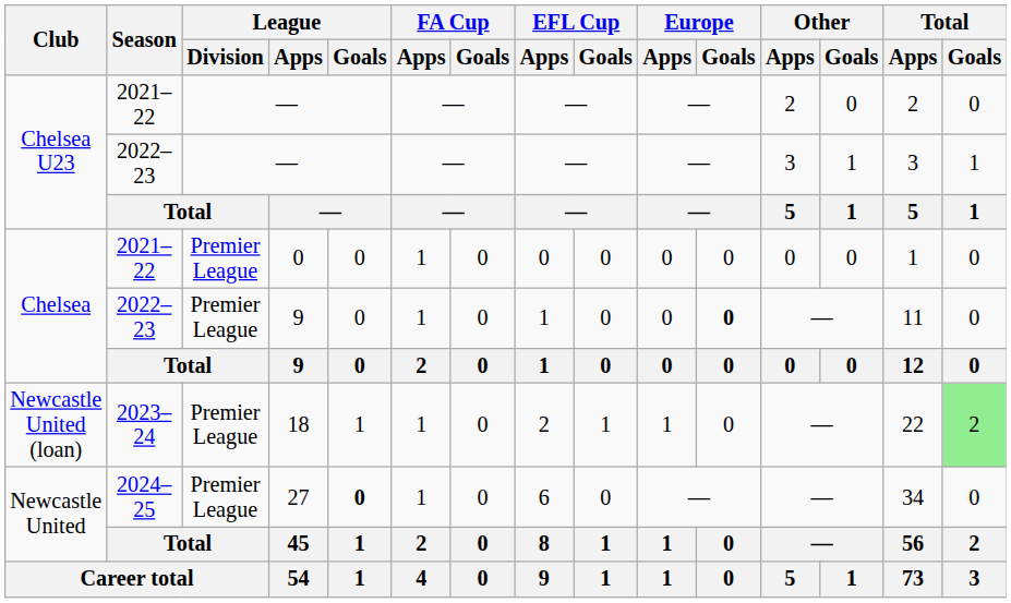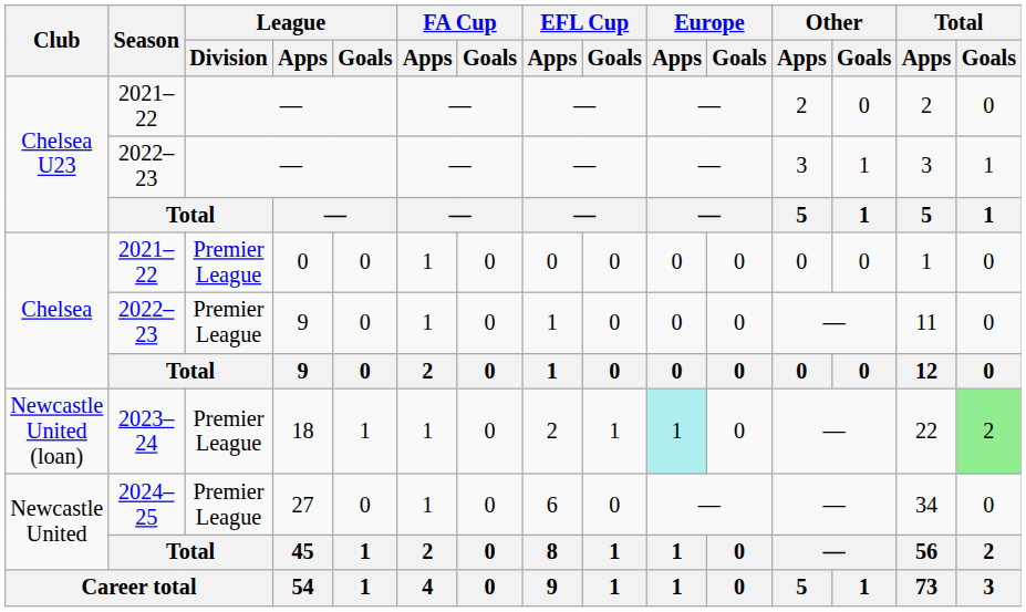2022–23 / 9 | Europe / Goals: bold -> normal
18 | Europe / Apps: no background -> paleturquoise background
27 | League / Goals: bold -> normal
